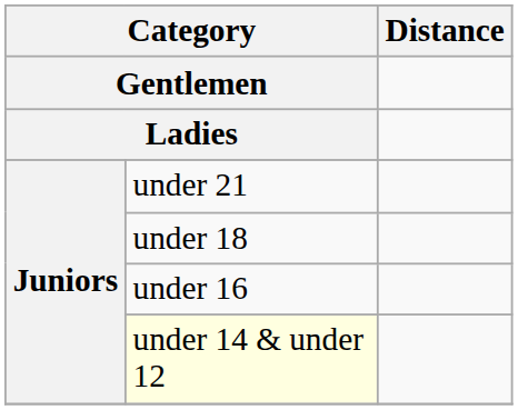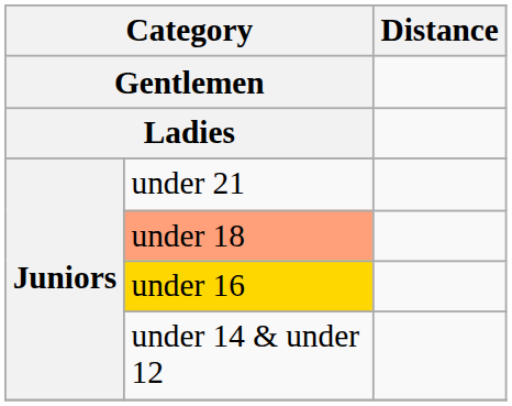under 18 | column 2: no background -> lightsalmon background
under 16 | column 2: no background -> gold background
under 14 & under 12 | column 2: lightyellow background -> no background
